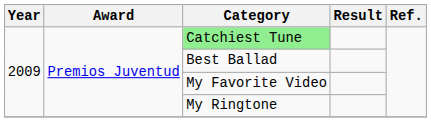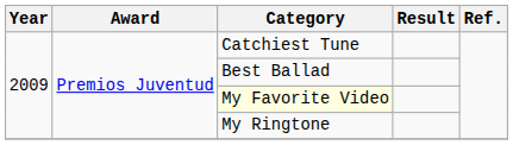Catchiest Tune | Category: lightgreen background -> no background
My Favorite Video | Category: no background -> lightyellow background
